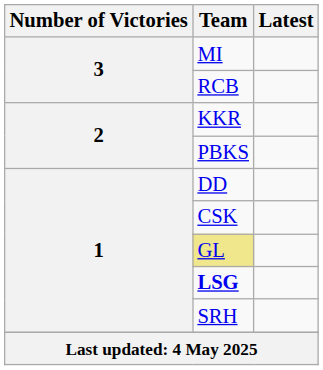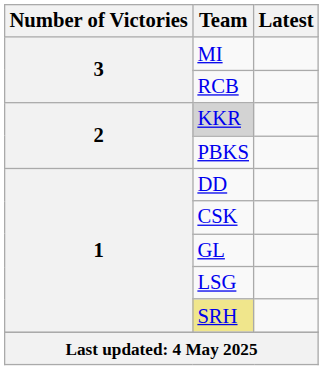KKR | Team: no background -> lightgrey background
GL | Team: khaki background -> no background
LSG | Team: bold -> normal
SRH | Team: no background -> khaki background
